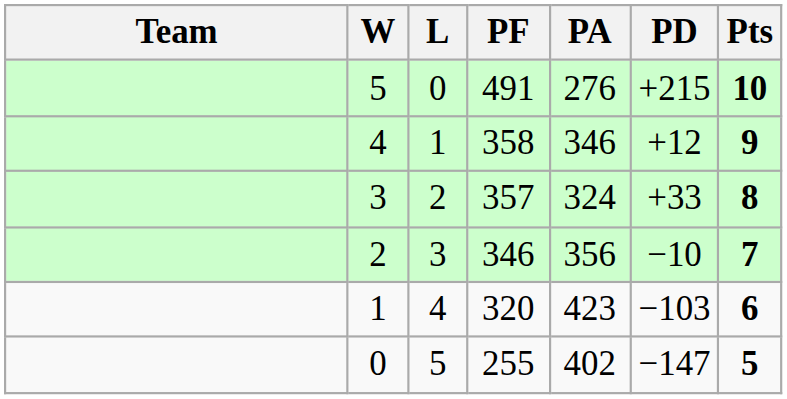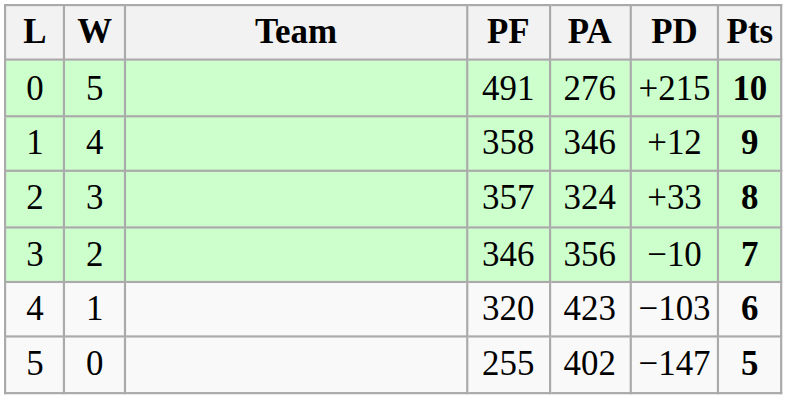columns swapped: Team <-> L
